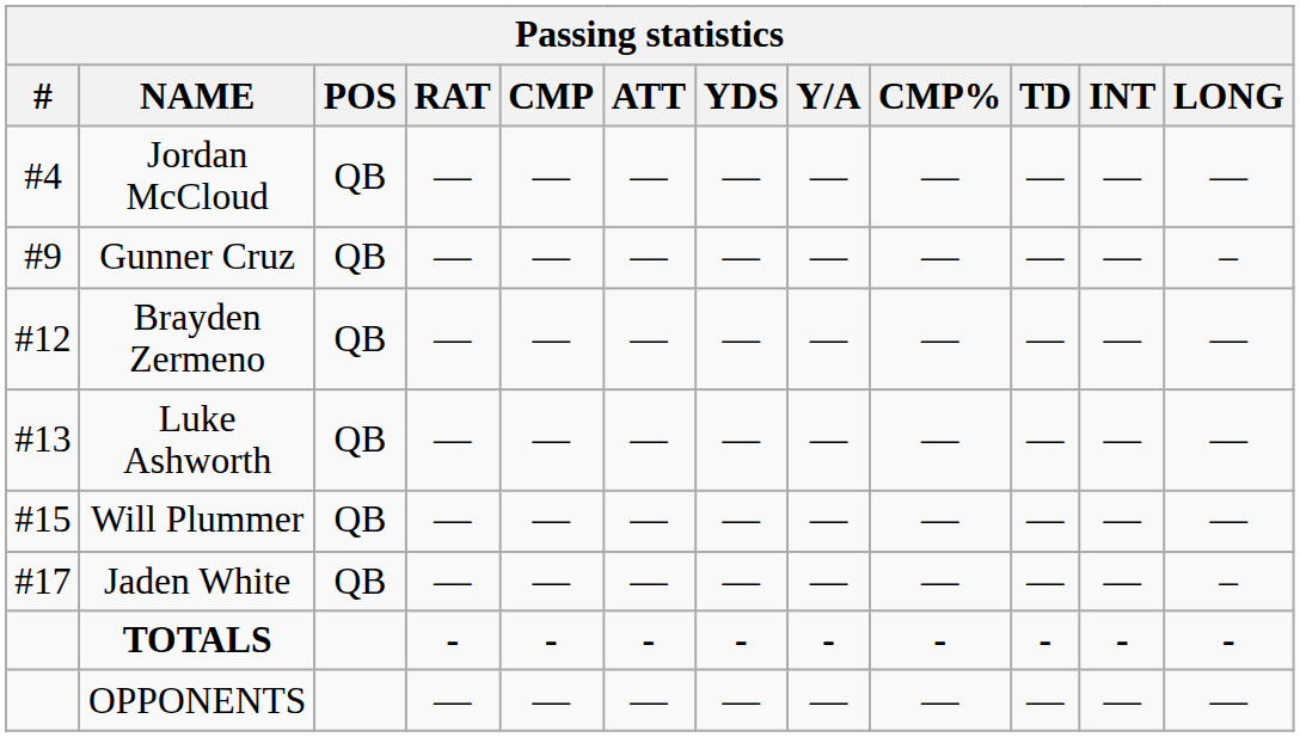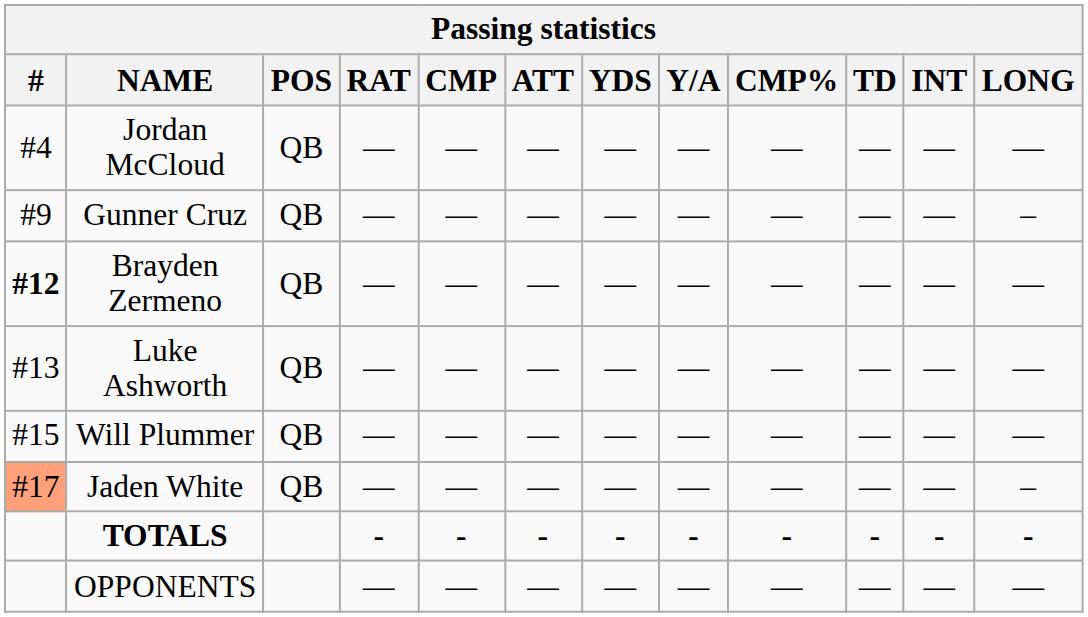Brayden Zermeno | #: normal -> bold
Jaden White | #: no background -> lightsalmon background
